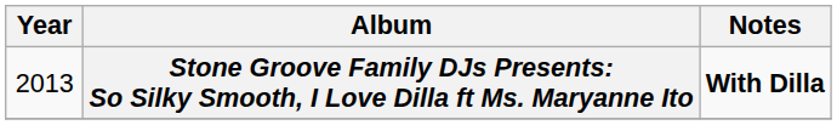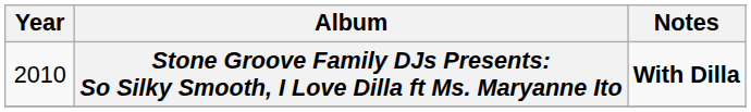row 2 | Year: 2013 -> 2010
